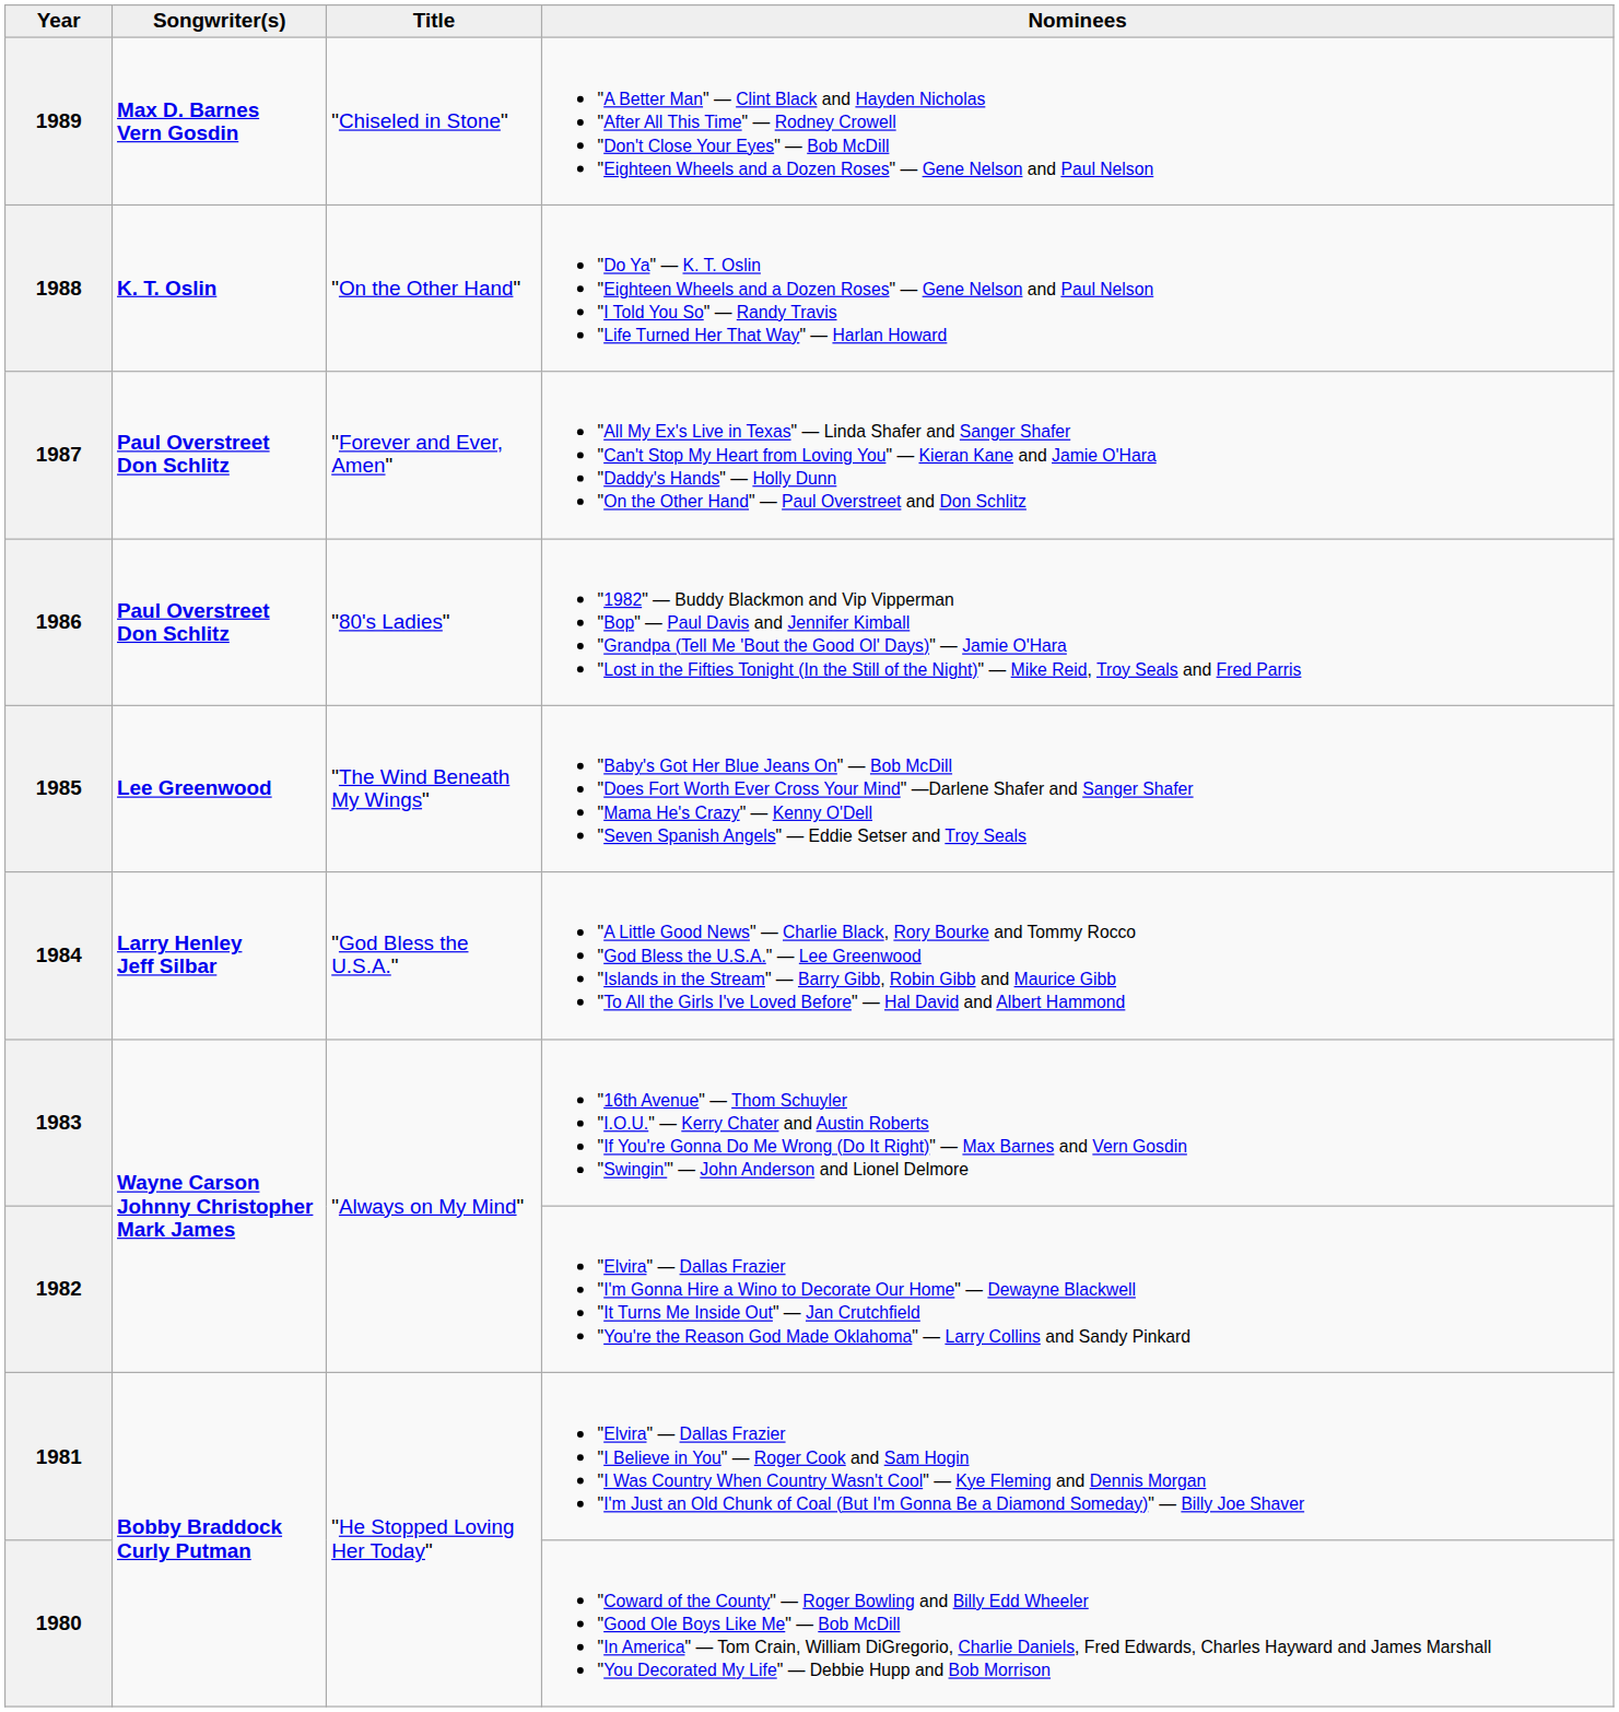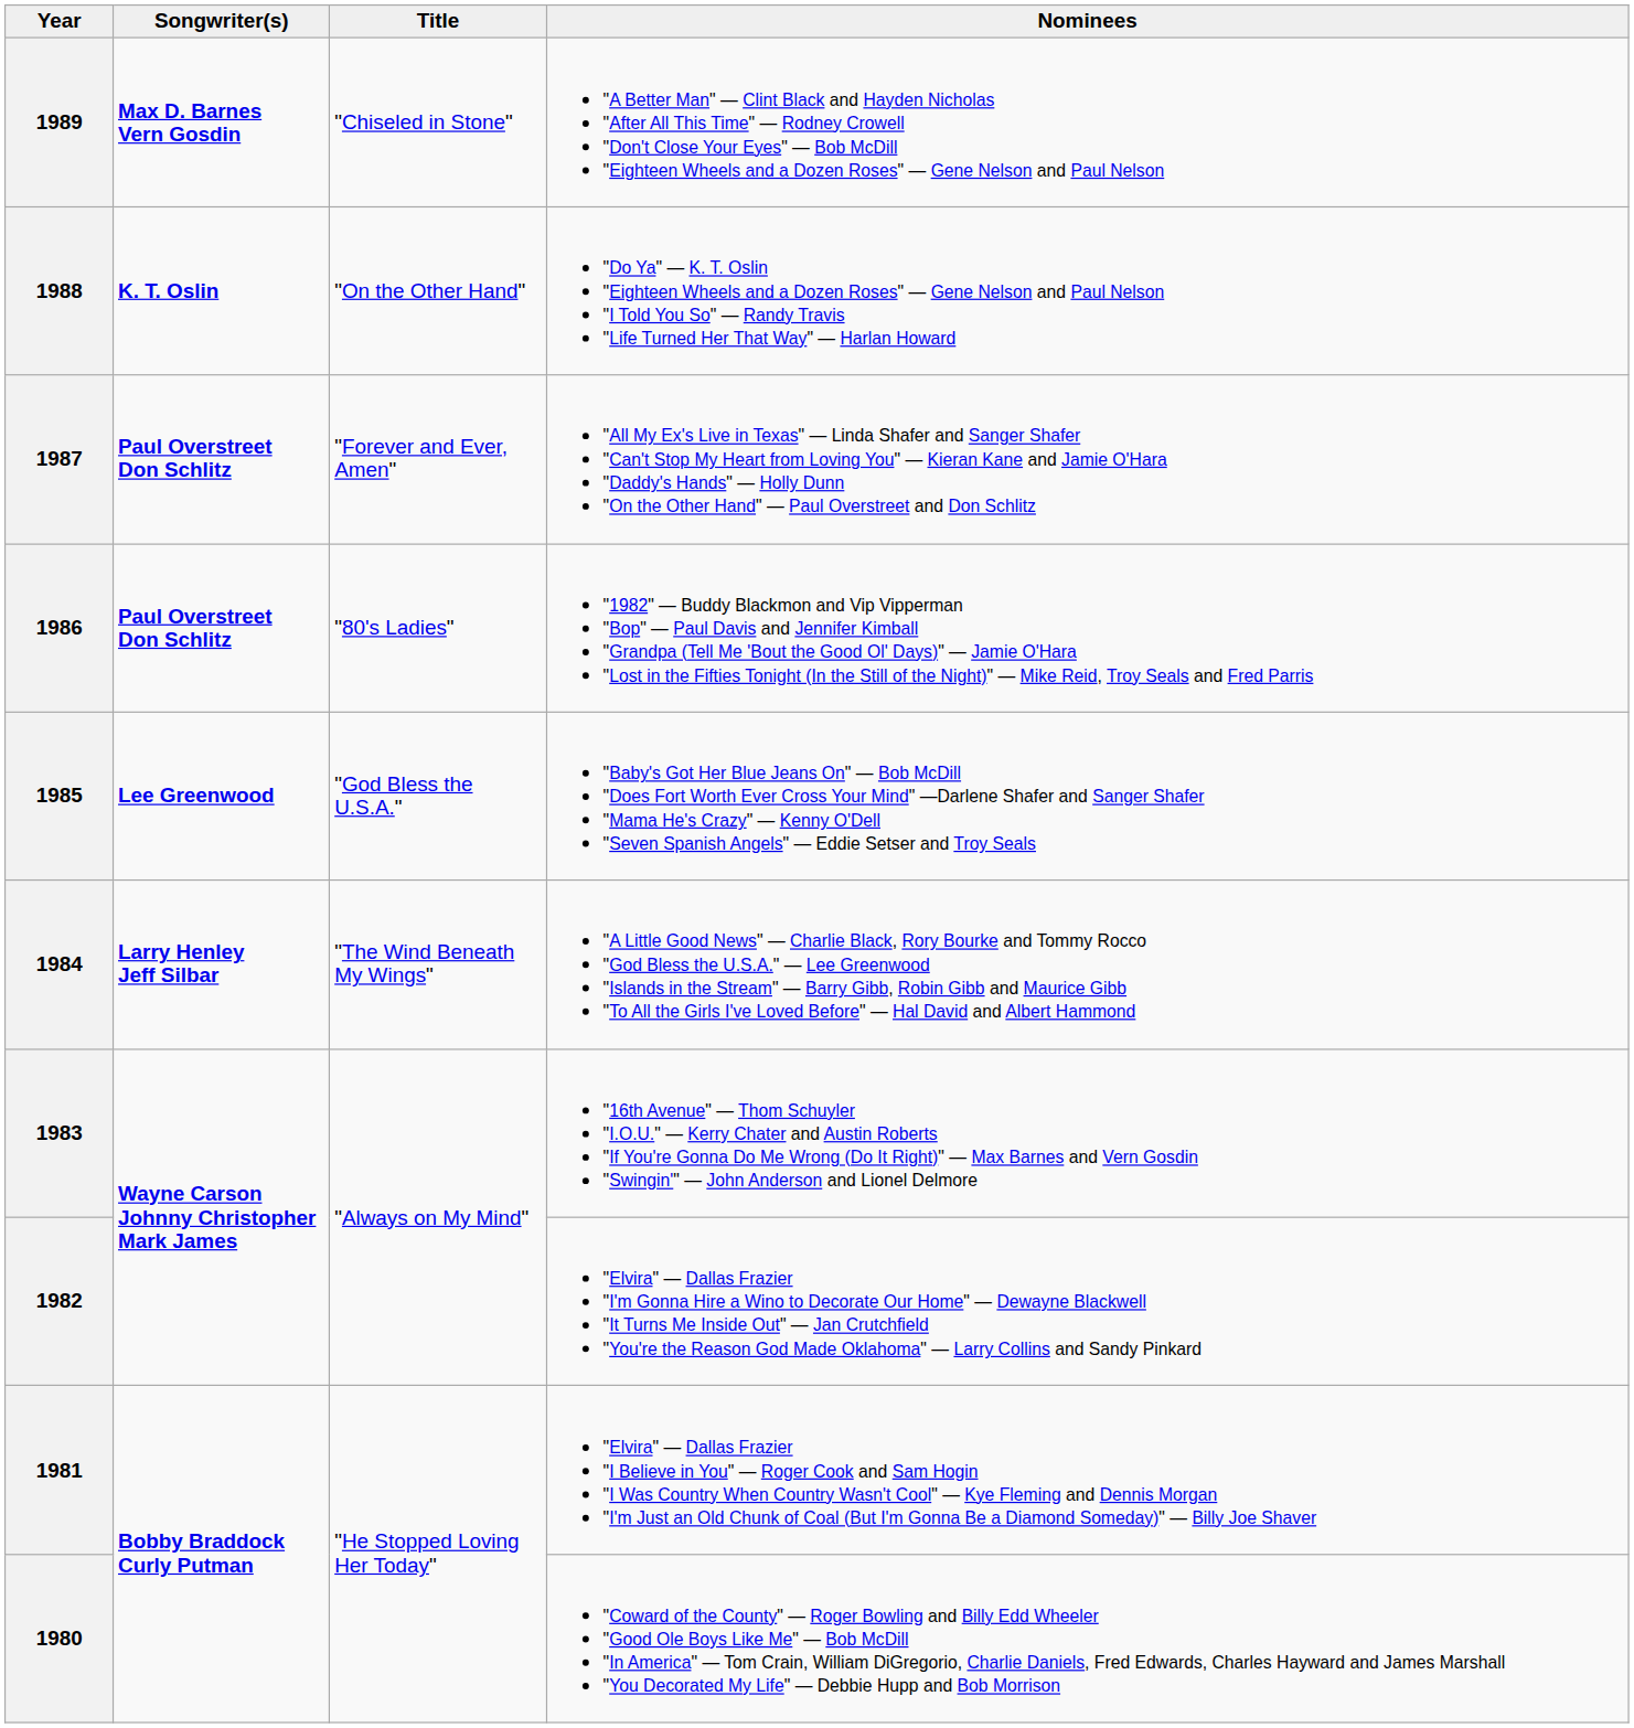1985 | Title: "The Wind Beneath My Wings" -> "God Bless the U.S.A."
1984 | Title: "God Bless the U.S.A." -> "The Wind Beneath My Wings"
